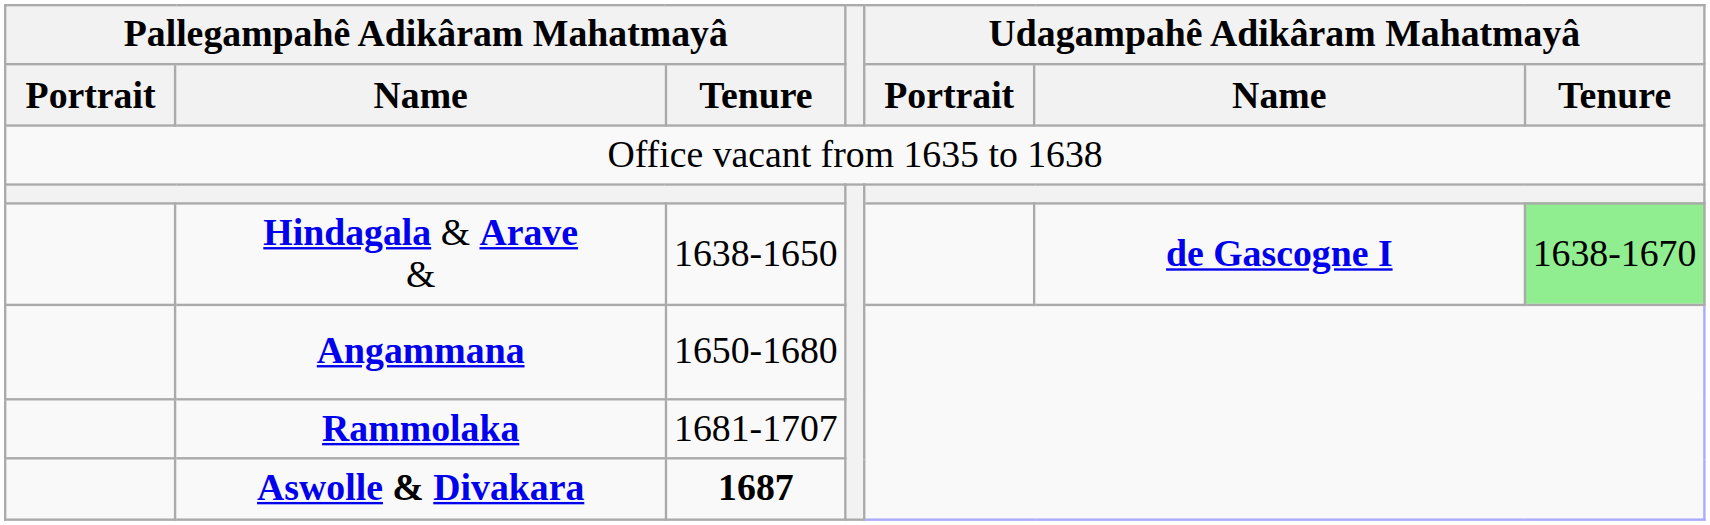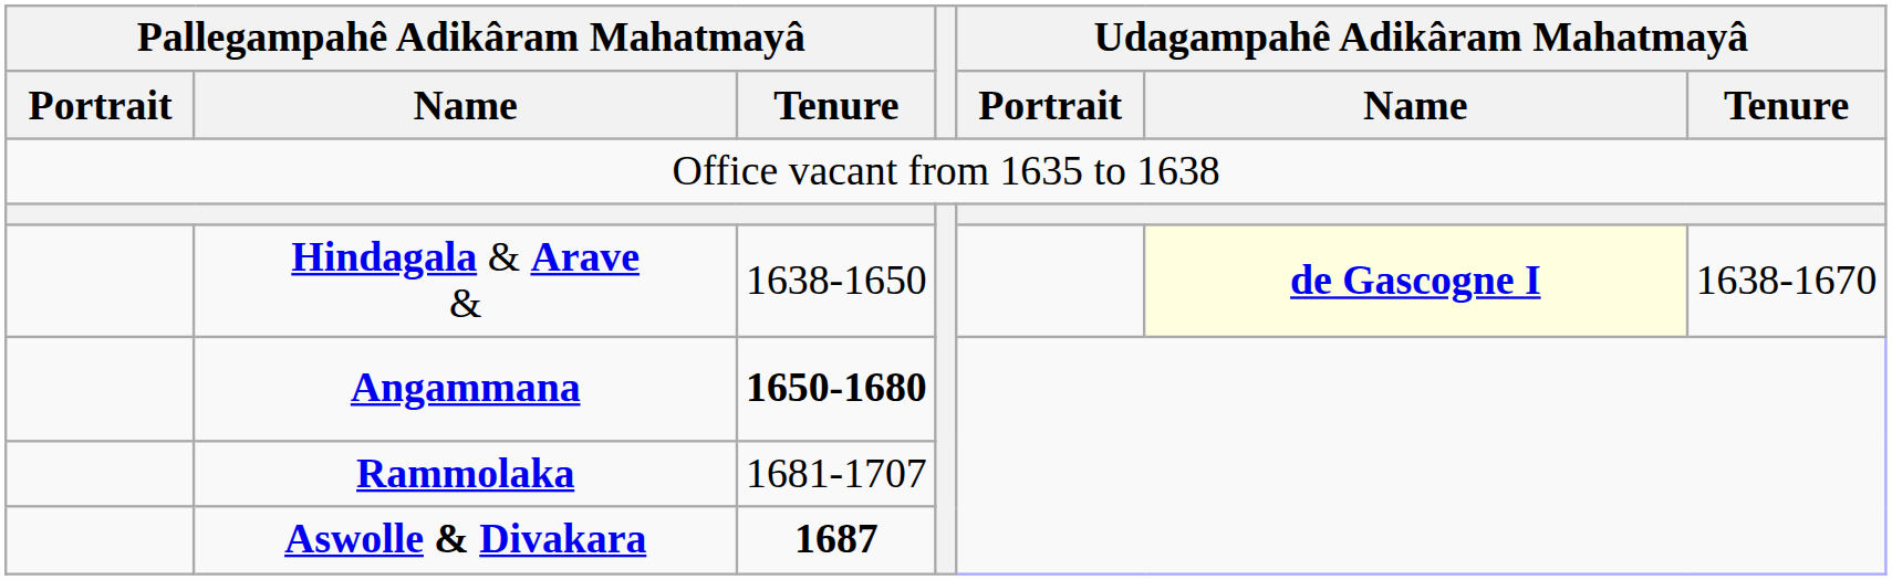Hindagala & Arave & | Udagampahê Adikâram Mahatmayâ / Name: no background -> lightyellow background
Hindagala & Arave & | Udagampahê Adikâram Mahatmayâ / Tenure: lightgreen background -> no background
Angammana | Pallegampahê Adikâram Mahatmayâ / Tenure: normal -> bold
